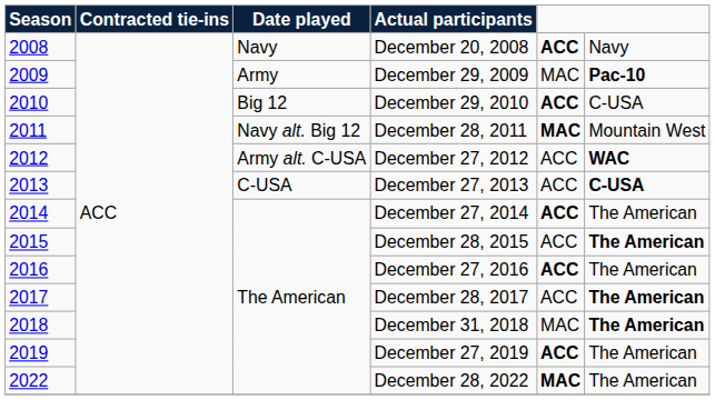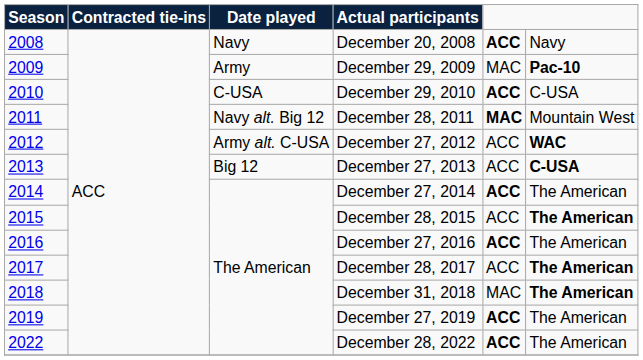December 29, 2010 | Date played: Big 12 -> C-USA
December 27, 2013 | Date played: C-USA -> Big 12
December 28, 2022 | column 5: MAC -> ACC
